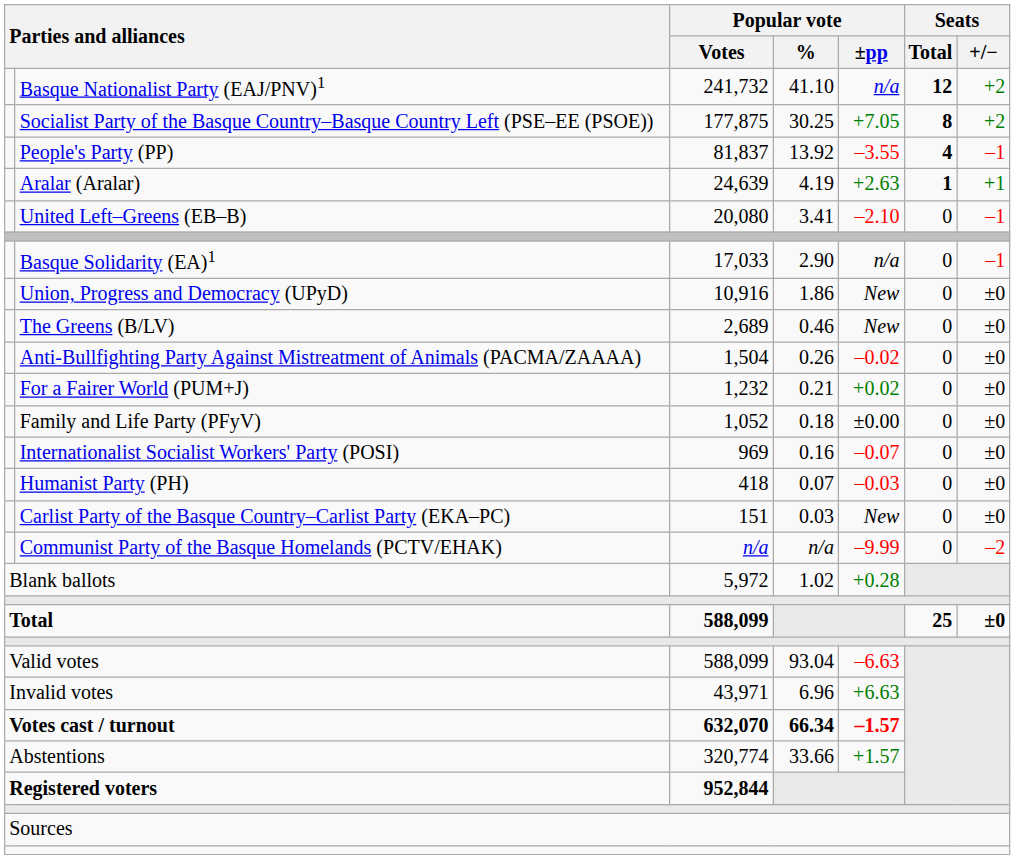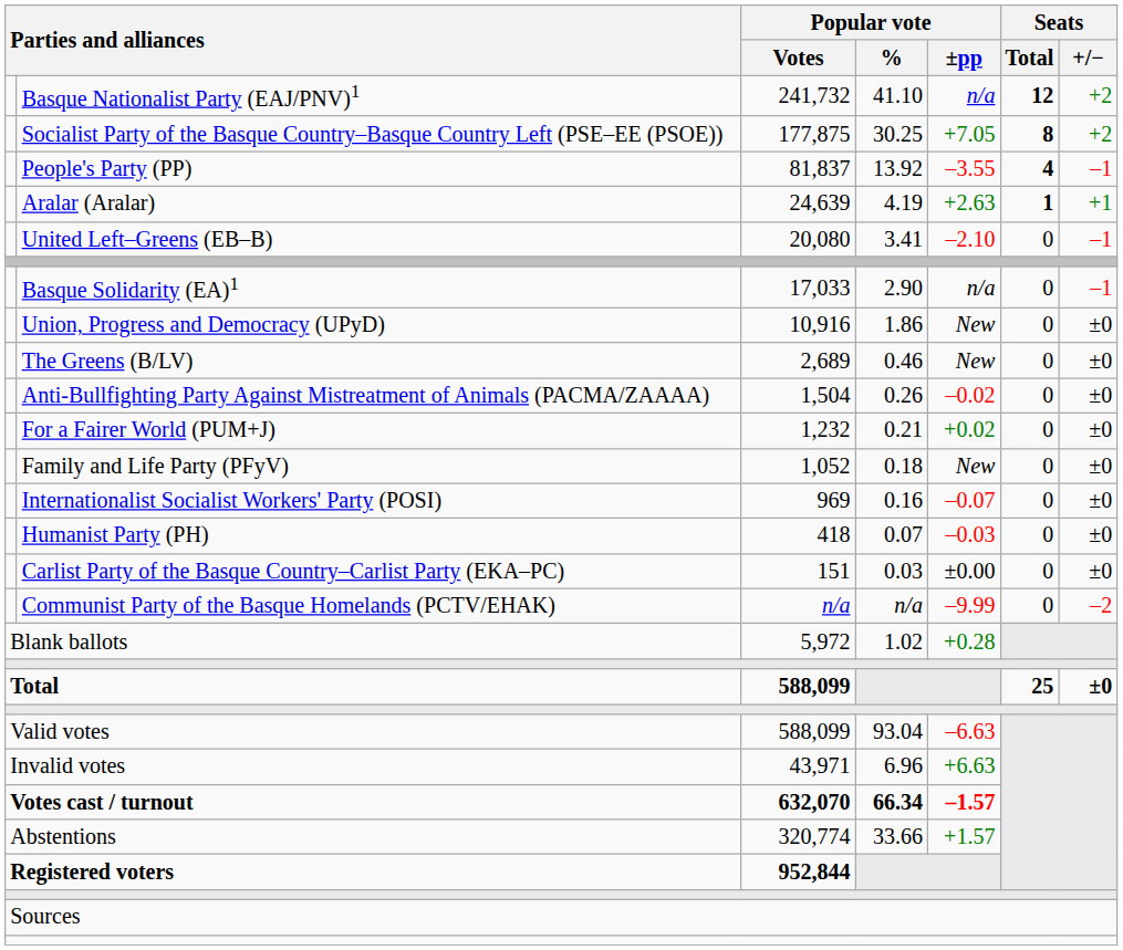Family and Life Party (PFyV) | Popular vote / ±pp: ±0.00 -> New
Carlist Party of the Basque Country–Carlist Party (EKA–PC) | Popular vote / ±pp: New -> ±0.00
